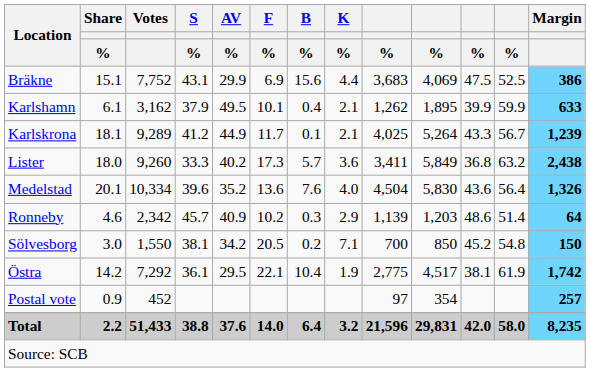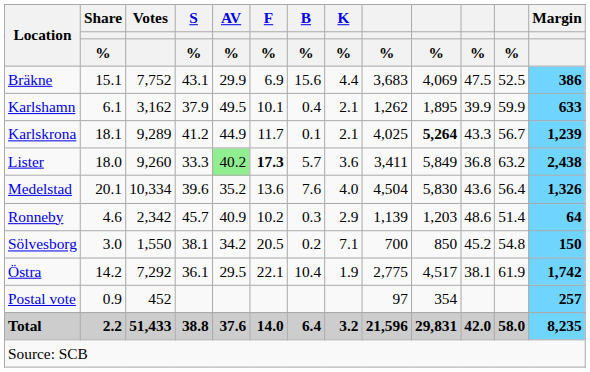Karlskrona | column 10: normal -> bold
Lister | AV / %: no background -> lightgreen background
Lister | F / %: normal -> bold
